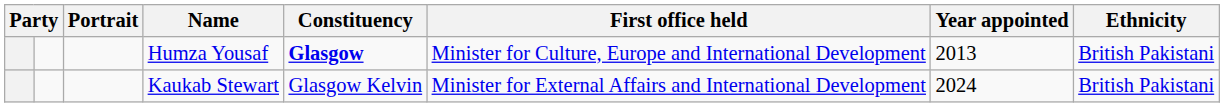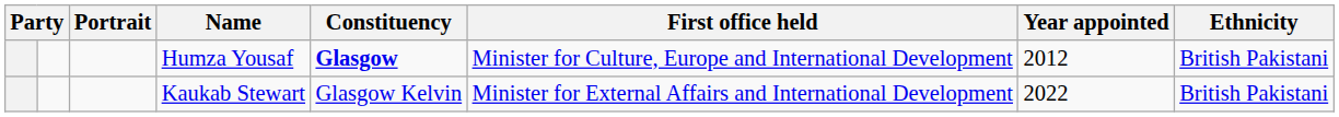Humza Yousaf | Year appointed: 2013 -> 2012
Kaukab Stewart | Year appointed: 2024 -> 2022
